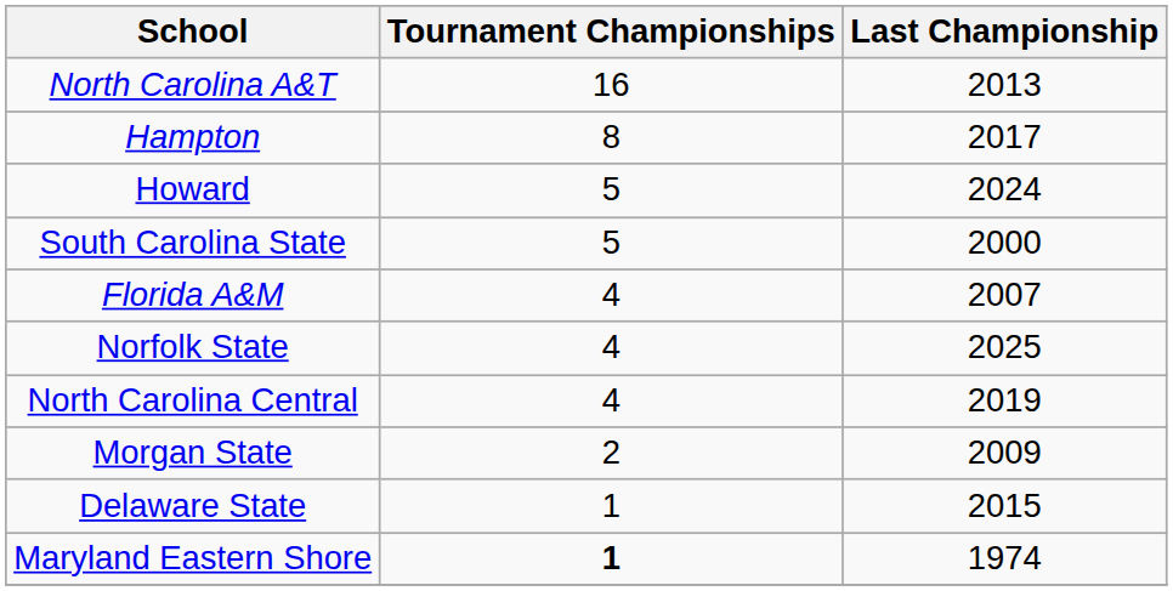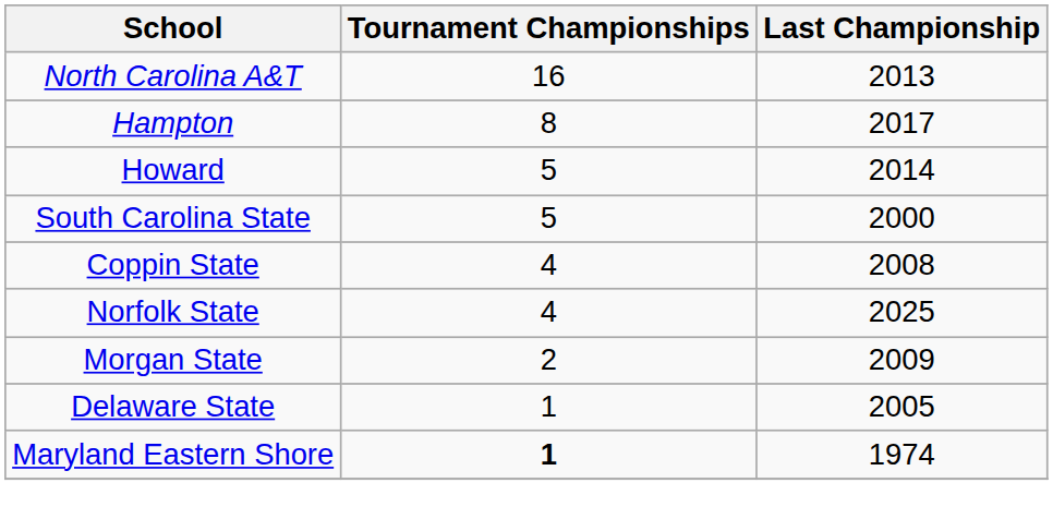Howard | Last Championship: 2024 -> 2014
+ row: Coppin State | 4 | 2008
- row: Florida A&M | 4 | 2007
- row: North Carolina Central | 4 | 2019
Delaware State | Last Championship: 2015 -> 2005
